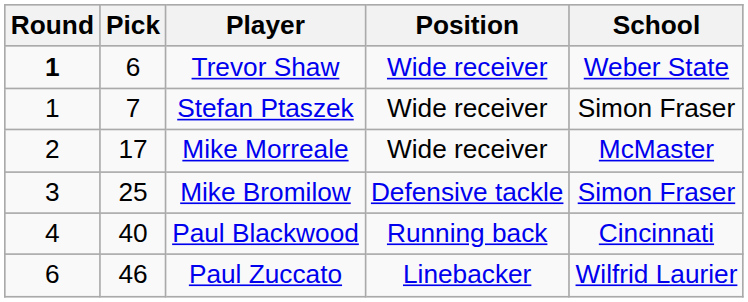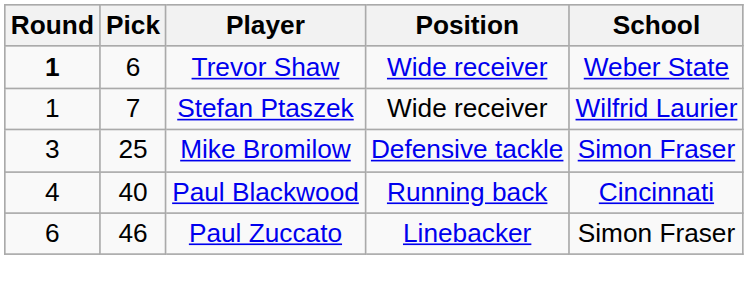Stefan Ptaszek | School: Simon Fraser -> Wilfrid Laurier
- row: 2 | 17 | Mike Morreale | Wide receiver | McMaster
Paul Zuccato | School: Wilfrid Laurier -> Simon Fraser
